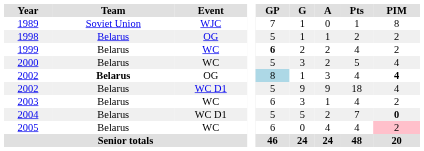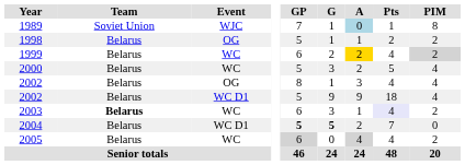1989 | A: no background -> lightblue background
1999 | GP: bold -> normal
1999 | A: no background -> gold background
1999 | PIM: no background -> lightgrey background
2002 / OG | Team: bold -> normal
2002 / OG | GP: lightblue background -> no background
2002 / OG | PIM: bold -> normal
2003 | Team: normal -> bold
2003 | Pts: no background -> lavender background
2004 | GP: normal -> bold
2004 | G: normal -> bold
2004 | PIM: bold -> normal
2005 | GP: no background -> lightgrey background
2005 | A: no background -> lightgrey background
2005 | PIM: pink background -> no background
